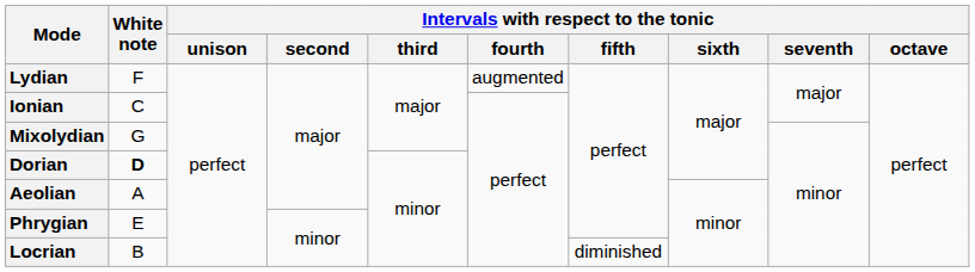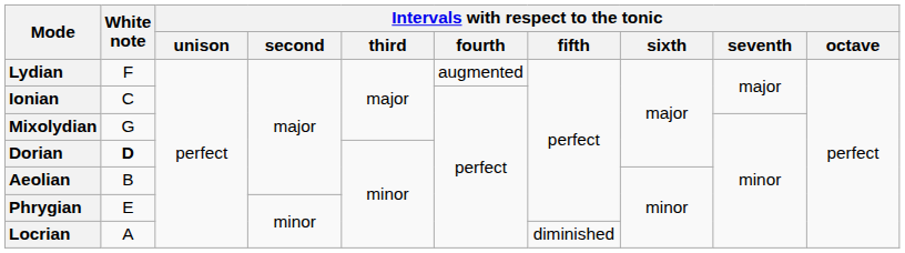Aeolian | White note: A -> B
Locrian | White note: B -> A
